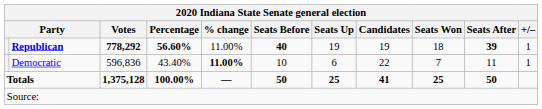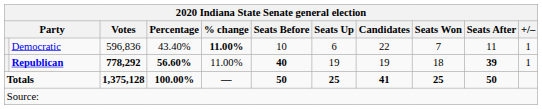rows swapped: Republican <-> Democratic
